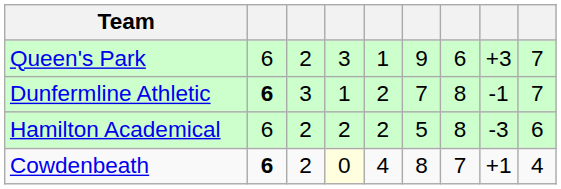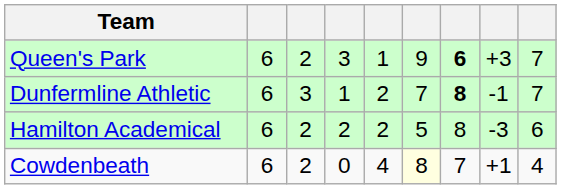Queen's Park | column 7: normal -> bold
Dunfermline Athletic | column 2: bold -> normal
Dunfermline Athletic | column 7: normal -> bold
Cowdenbeath | column 2: bold -> normal
Cowdenbeath | column 4: lightyellow background -> no background
Cowdenbeath | column 6: no background -> lightyellow background
